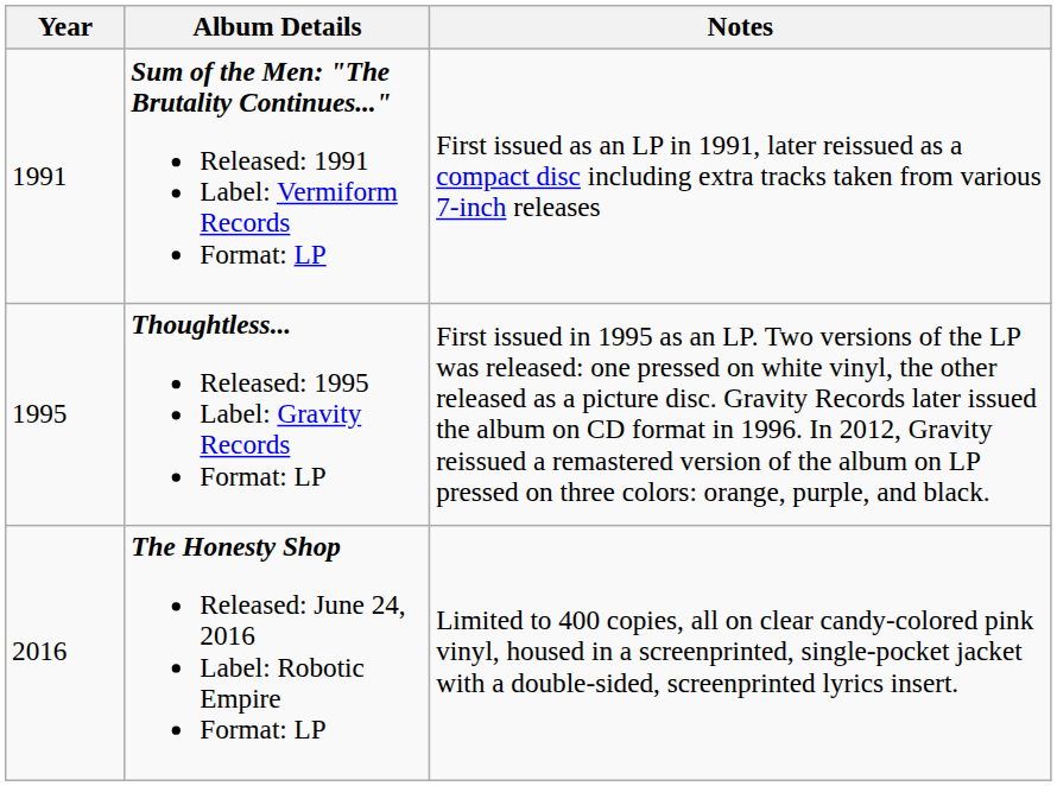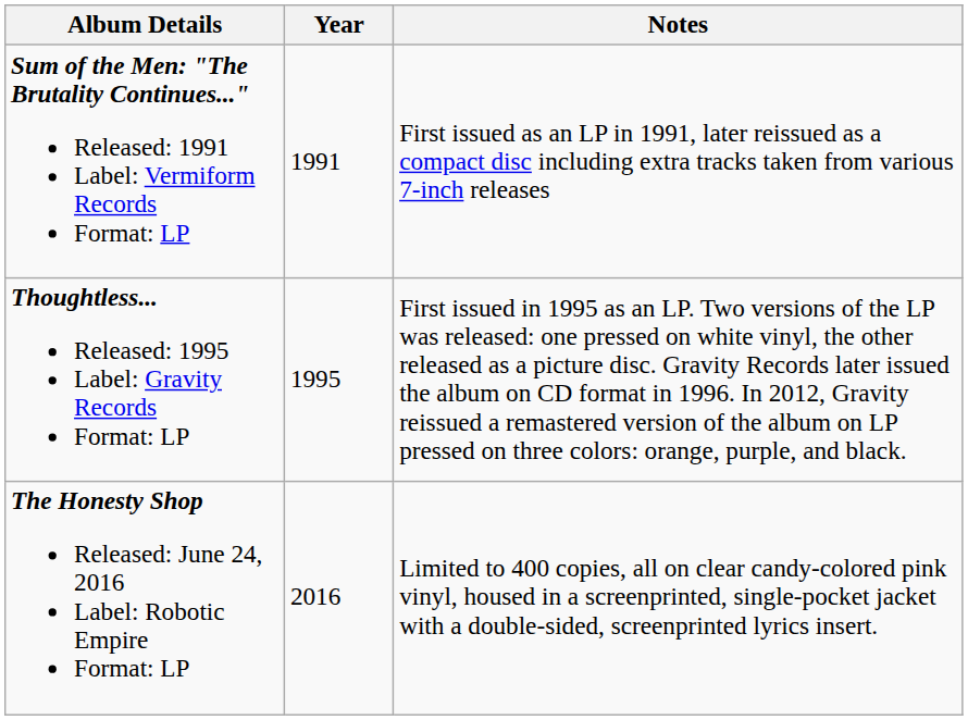columns swapped: Year <-> Album Details
